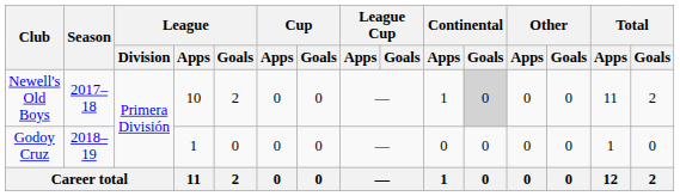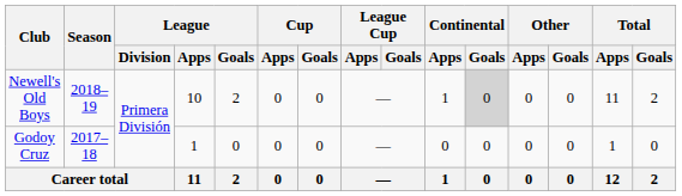Newell's Old Boys | Season: 2017–18 -> 2018–19
Godoy Cruz | Season: 2018–19 -> 2017–18
